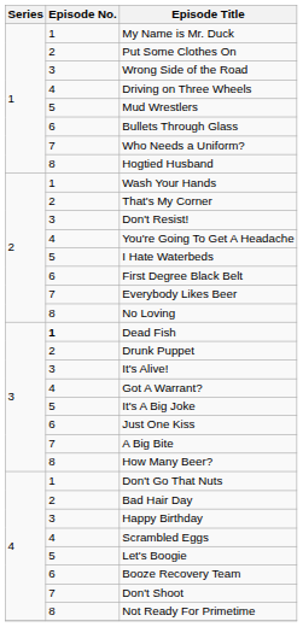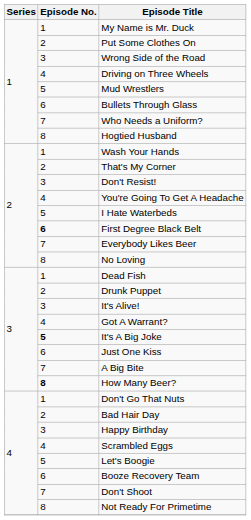First Degree Black Belt | Episode No.: normal -> bold
Dead Fish | Episode No.: bold -> normal
It's A Big Joke | Episode No.: normal -> bold
How Many Beer? | Episode No.: normal -> bold
